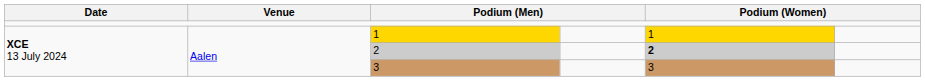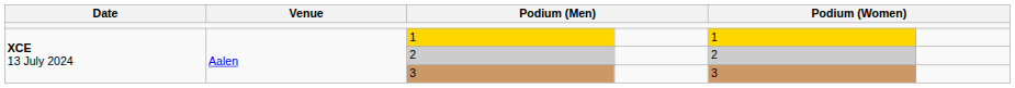row 4 | column 5: bold -> normal
